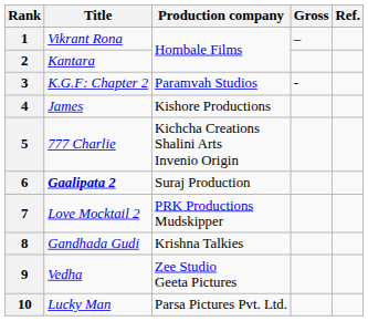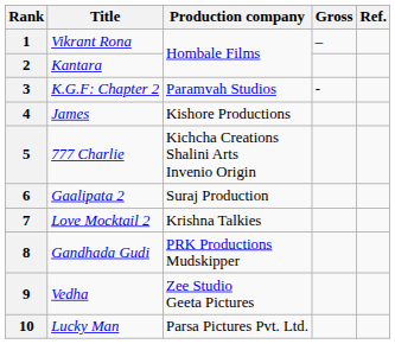6 | Title: bold -> normal
7 | Production company: PRK Productions Mudskipper -> Krishna Talkies
8 | Production company: Krishna Talkies -> PRK Productions Mudskipper
